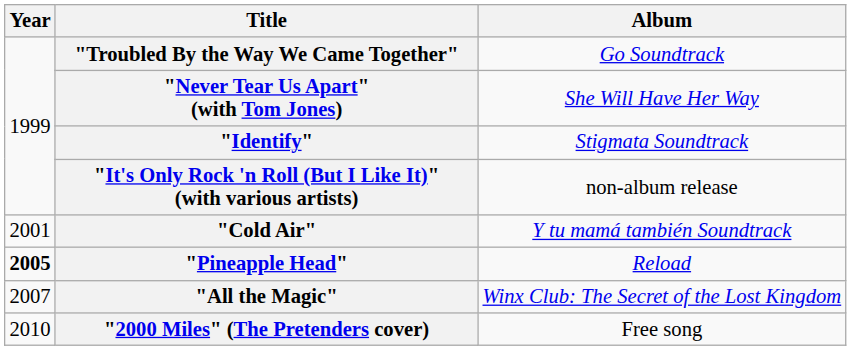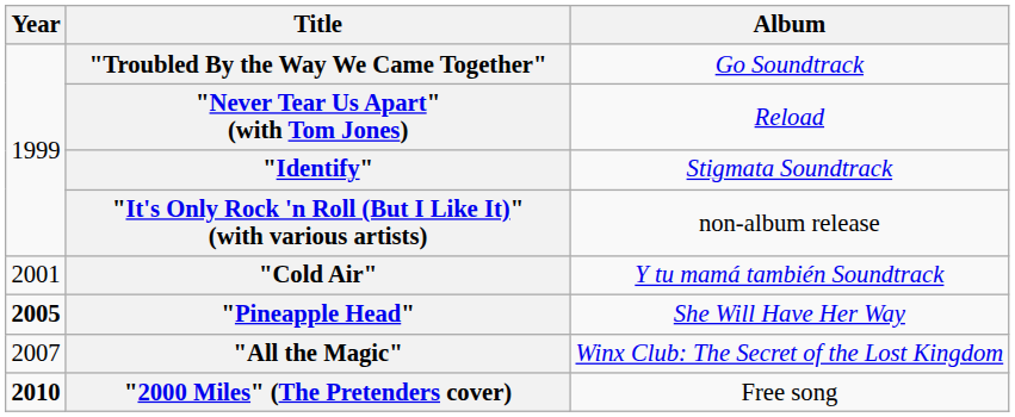"Never Tear Us Apart" (with Tom Jones) | Album: She Will Have Her Way -> Reload
"Pineapple Head" | Album: Reload -> She Will Have Her Way
"2000 Miles" (The Pretenders cover) | Year: normal -> bold
